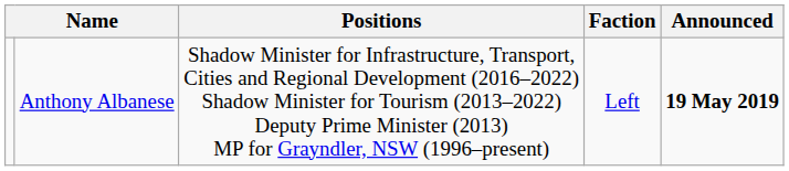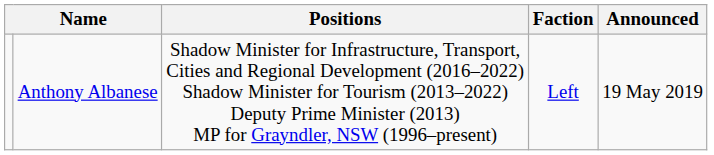Anthony Albanese | Announced: bold -> normal
